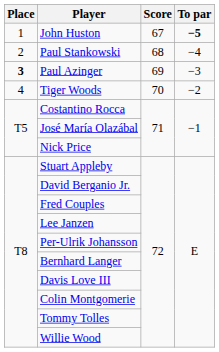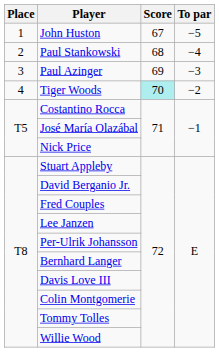John Huston | To par: bold -> normal
Paul Azinger | Place: bold -> normal
Tiger Woods | Score: no background -> paleturquoise background
